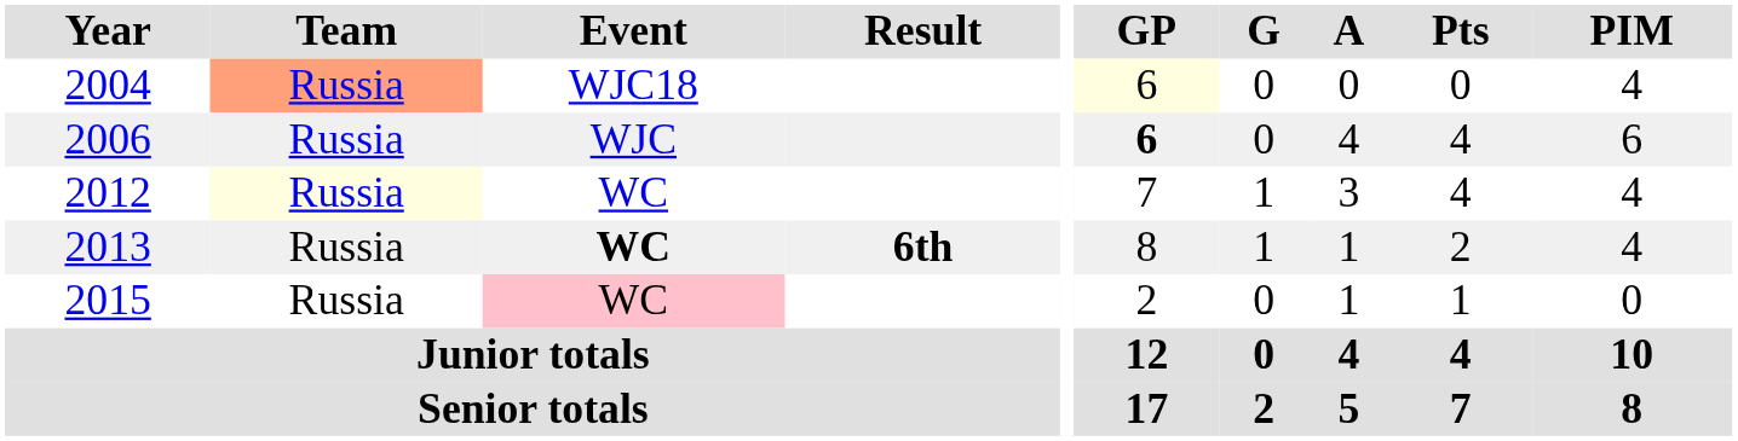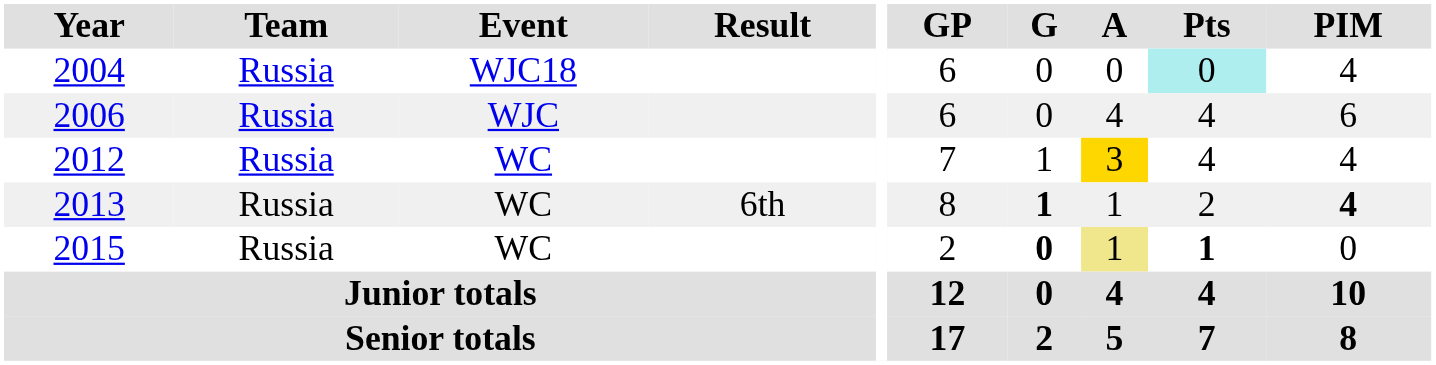2004 | Team: lightsalmon background -> no background
2004 | GP: lightyellow background -> no background
2004 | Pts: no background -> paleturquoise background
2006 | GP: bold -> normal
2012 | Team: lightyellow background -> no background
2012 | A: no background -> gold background
2013 | Event: bold -> normal
2013 | Result: bold -> normal
2013 | G: normal -> bold
2013 | PIM: normal -> bold
2015 | Event: pink background -> no background
2015 | G: normal -> bold
2015 | A: no background -> khaki background
2015 | Pts: normal -> bold
